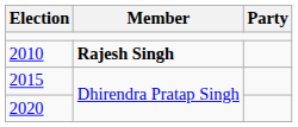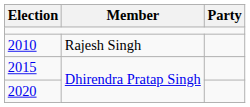2010 | Member: bold -> normal
